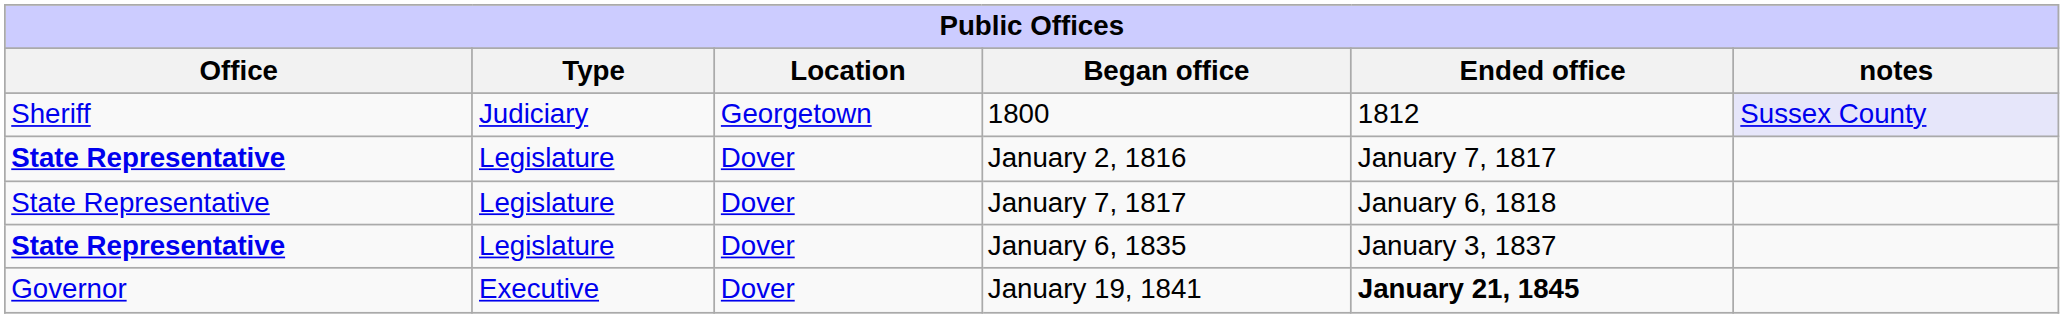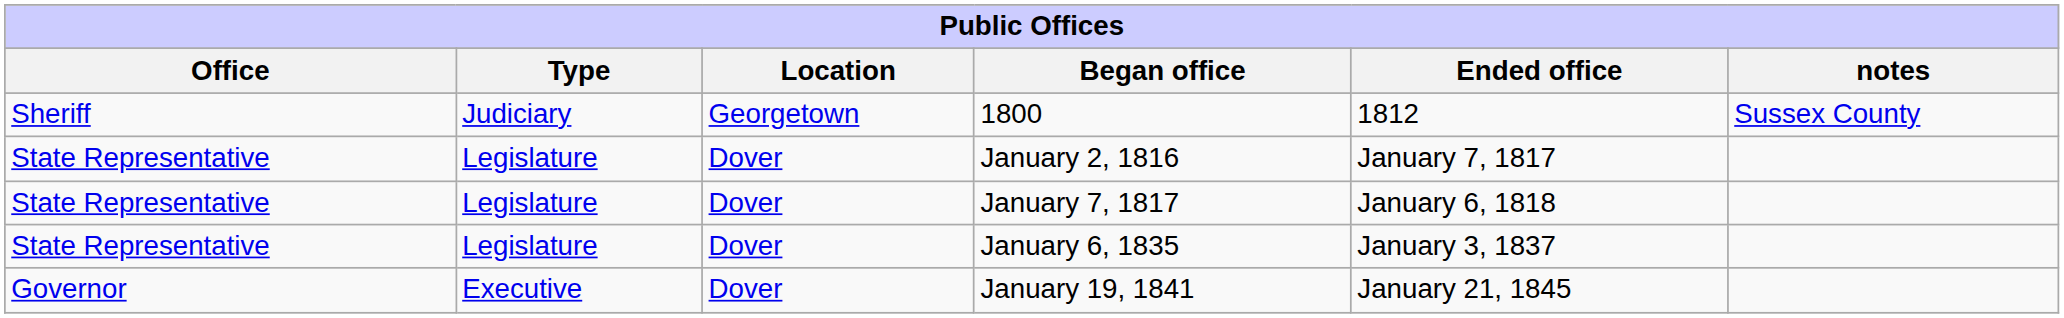1800 | notes: lavender background -> no background
January 2, 1816 | Office: bold -> normal
January 6, 1835 | Office: bold -> normal
January 19, 1841 | Ended office: bold -> normal
